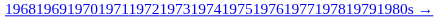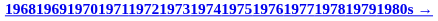row 1 | column 1: normal -> bold
